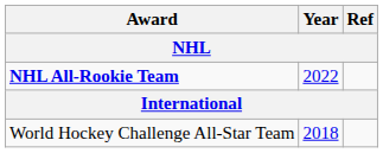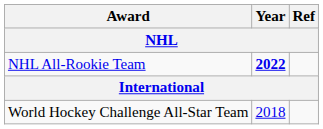row 3 | Award: bold -> normal
row 3 | Year: normal -> bold
